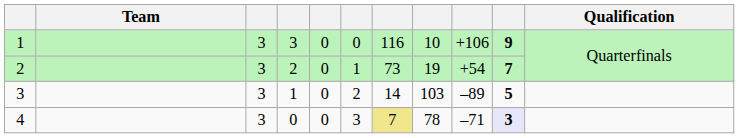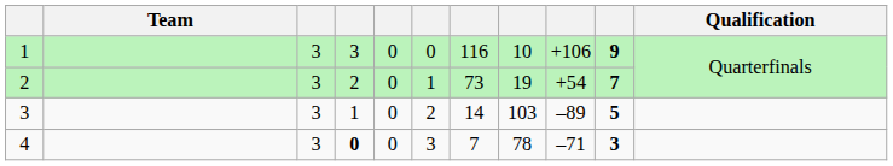4 | column 4: normal -> bold
4 | column 7: khaki background -> no background
4 | column 10: lavender background -> no background
